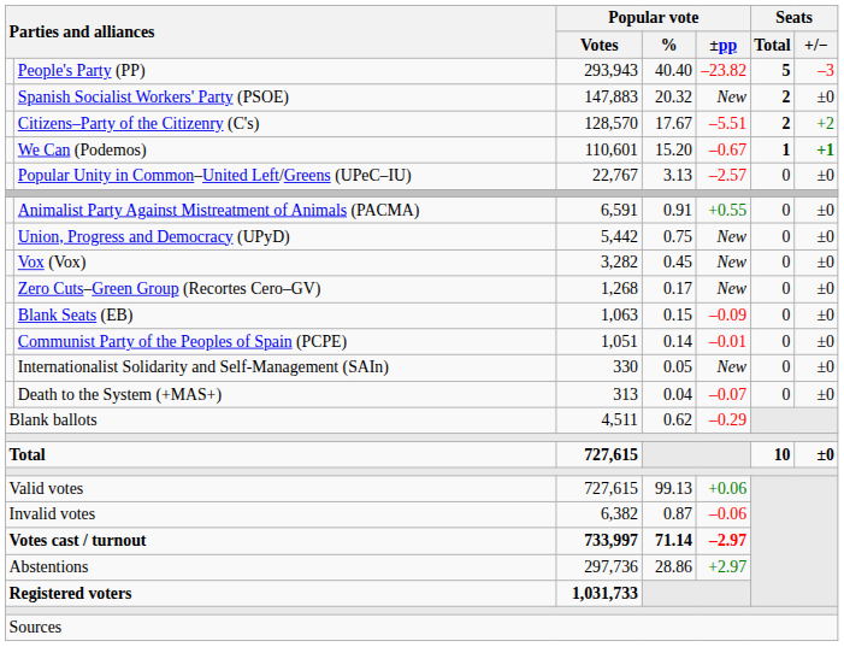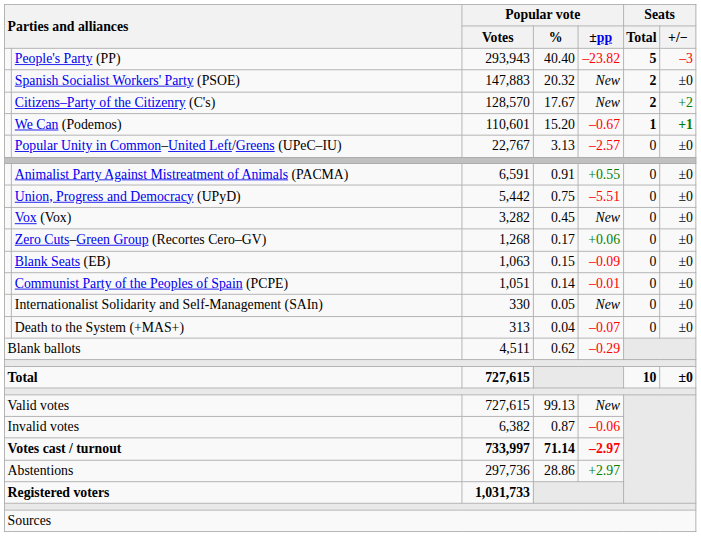Citizens–Party of the Citizenry (C's) | Popular vote / ±pp: –5.51 -> New
Union, Progress and Democracy (UPyD) | Popular vote / ±pp: New -> –5.51
Zero Cuts–Green Group (Recortes Cero–GV) | Popular vote / ±pp: New -> +0.06
Valid votes | Popular vote / ±pp: +0.06 -> New
